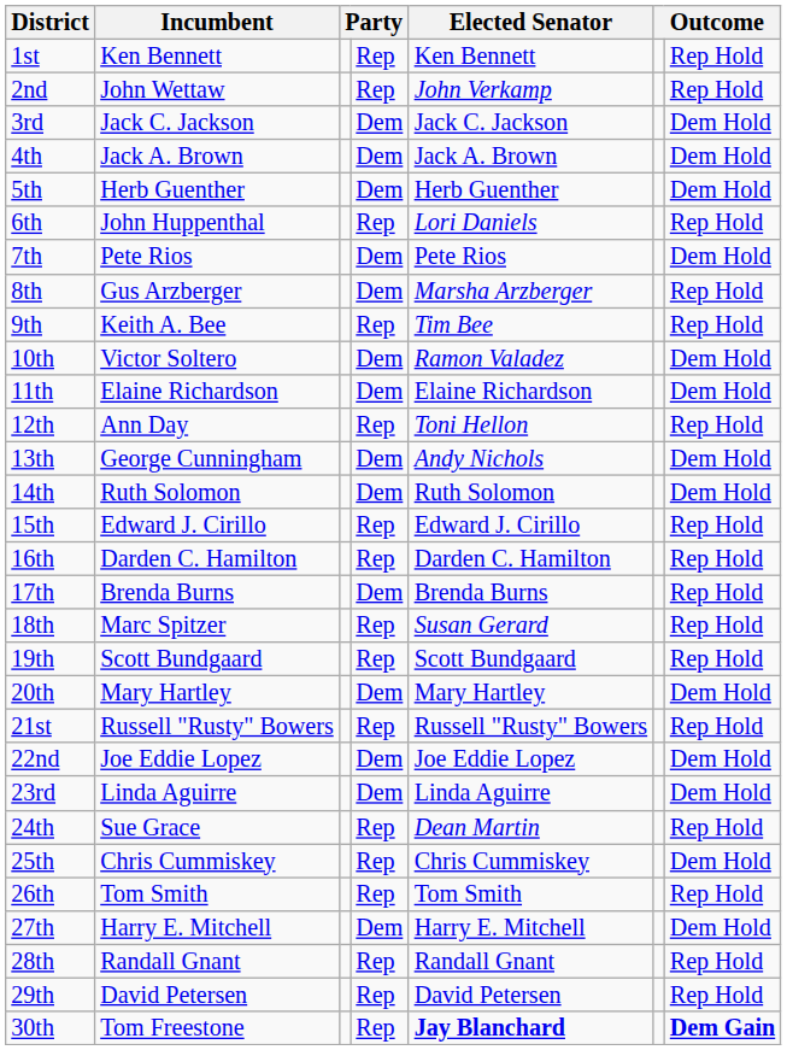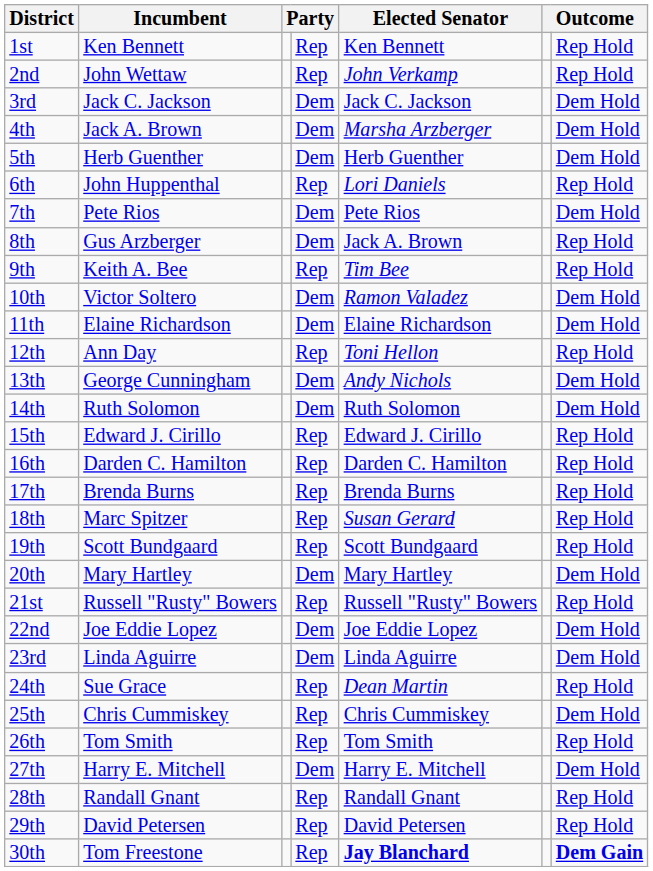4th | Elected Senator: Jack A. Brown -> Marsha Arzberger
8th | Elected Senator: Marsha Arzberger -> Jack A. Brown
17th | column 4: Dem -> Rep
